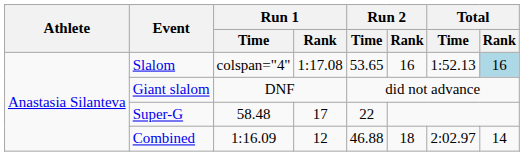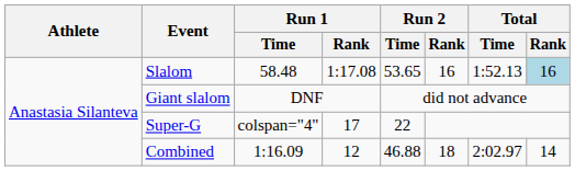Slalom | Run 1 / Time: colspan="4" -> 58.48
Super-G | Run 1 / Time: 58.48 -> colspan="4"
